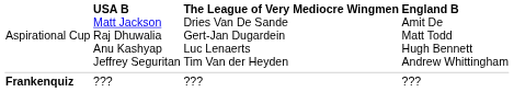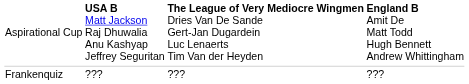Frankenquiz | column 1: bold -> normal
